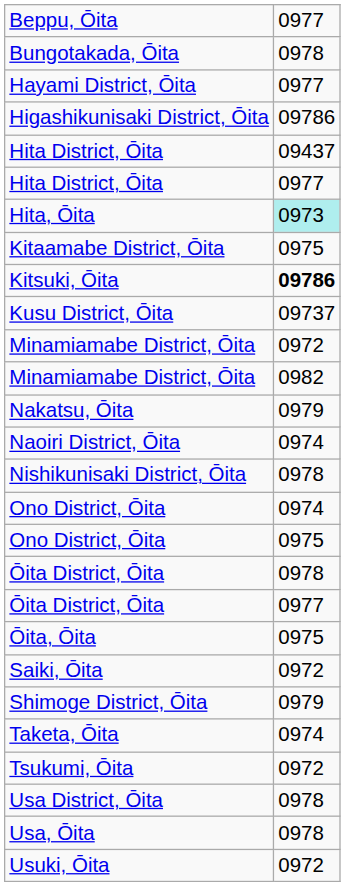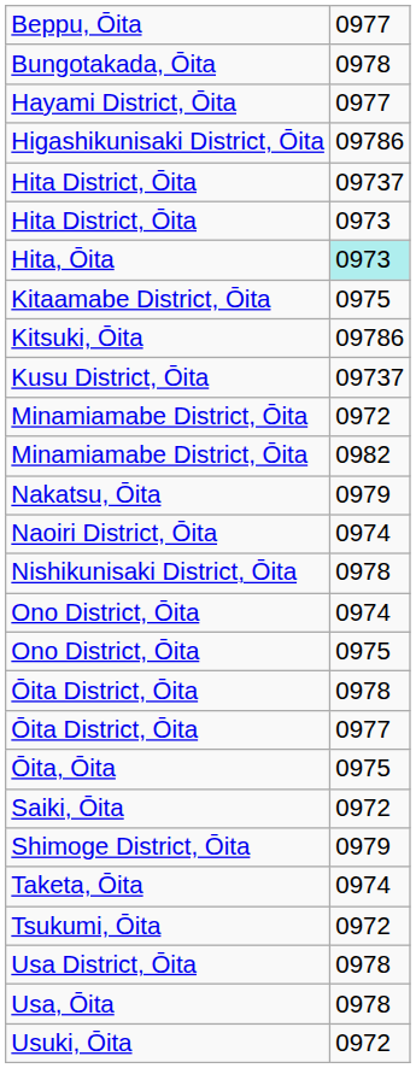row 5 | column 2: 09437 -> 09737
row 6 | column 2: 0977 -> 0973
row 9 | column 2: bold -> normal
